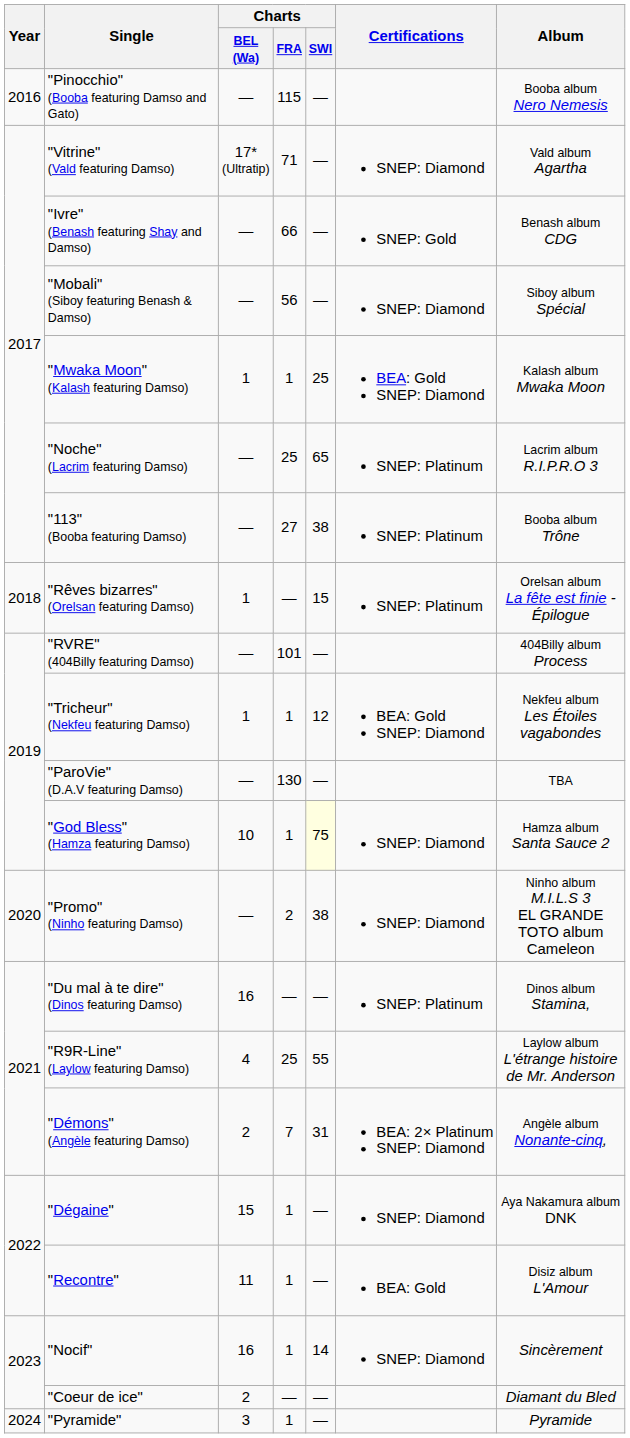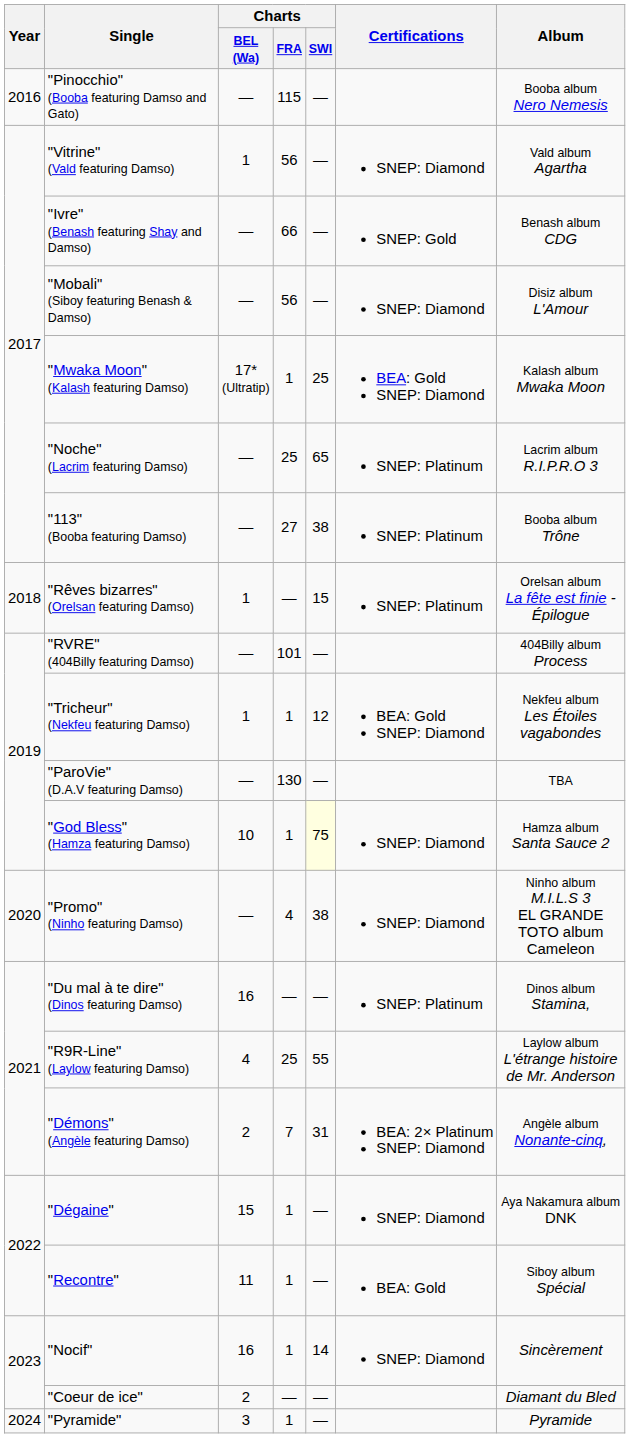"Vitrine" (Vald featuring Damso) | Charts / BEL (Wa): 17* (Ultratip) -> 1
"Vitrine" (Vald featuring Damso) | Charts / FRA: 71 -> 56
"Mobali" (Siboy featuring Benash & Damso) | Album: Siboy album Spécial -> Disiz album L'Amour
"Mwaka Moon" (Kalash featuring Damso) | Charts / BEL (Wa): 1 -> 17* (Ultratip)
"Promo" (Ninho featuring Damso) | Charts / FRA: 2 -> 4
"Recontre" | Album: Disiz album L'Amour -> Siboy album Spécial
